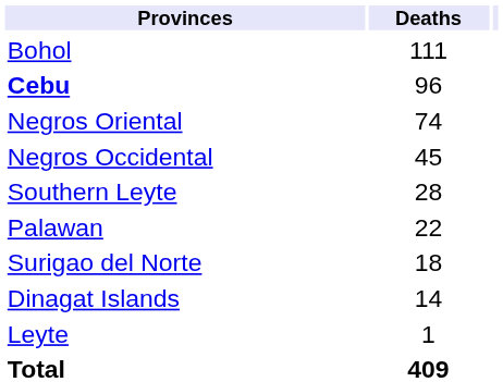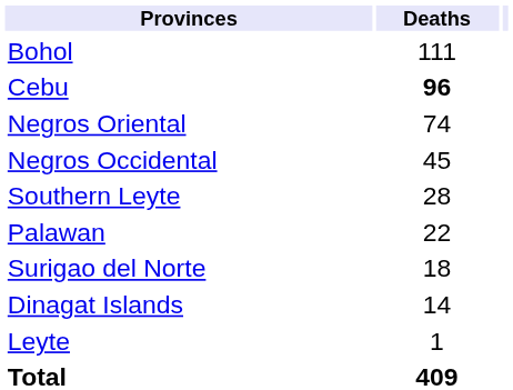Cebu | column 1: bold -> normal
Cebu | column 2: normal -> bold
